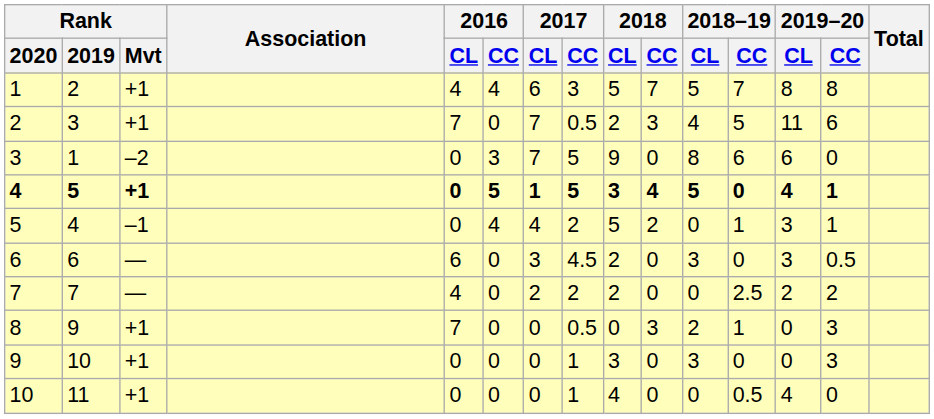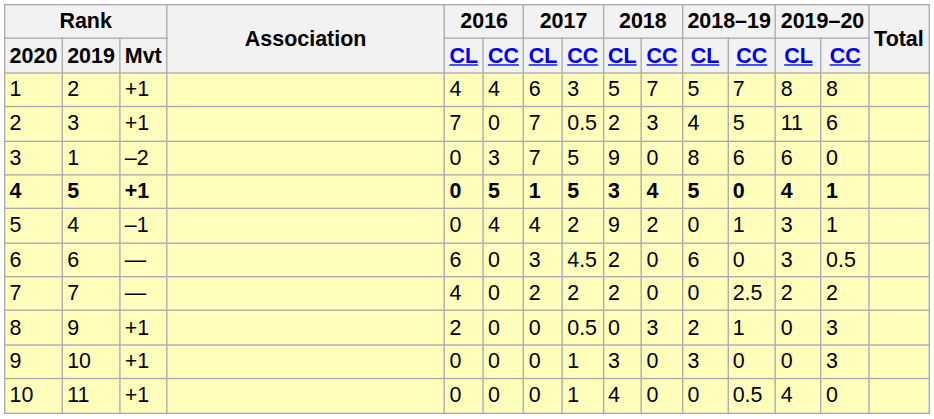row 7 | 2018 / CL: 5 -> 9
row 8 | 2018–19 / CL: 3 -> 6
row 10 | 2016 / CL: 7 -> 2
